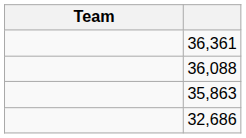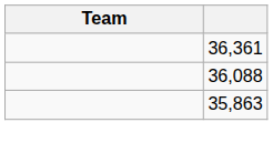- row: 32,686
